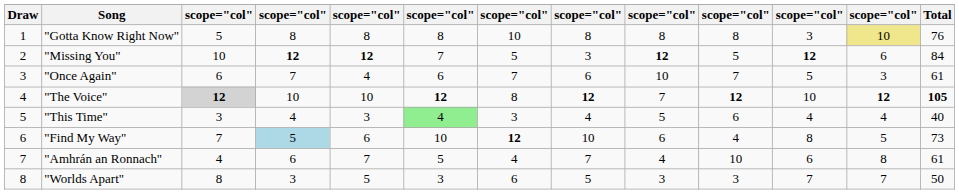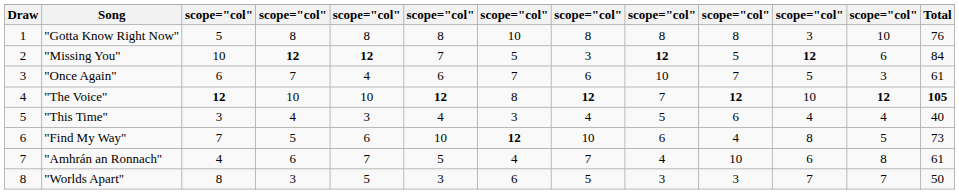"Gotta Know Right Now" | column 12: khaki background -> no background
"The Voice" | column 3: lightgrey background -> no background
"This Time" | column 6: lightgreen background -> no background
"Find My Way" | column 4: lightblue background -> no background
